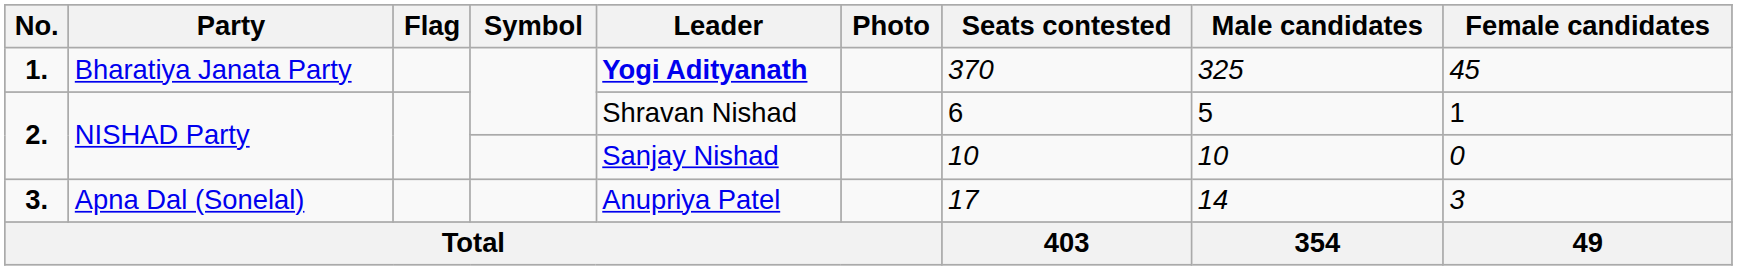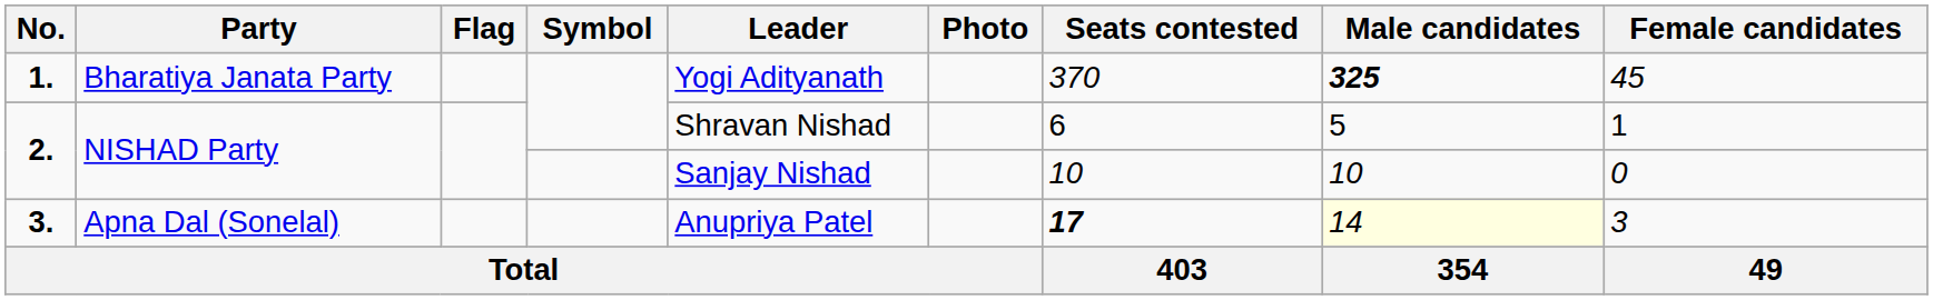1. | Leader: bold -> normal
1. | Male candidates: normal -> bold
3. | Seats contested: normal -> bold
3. | Male candidates: no background -> lightyellow background
